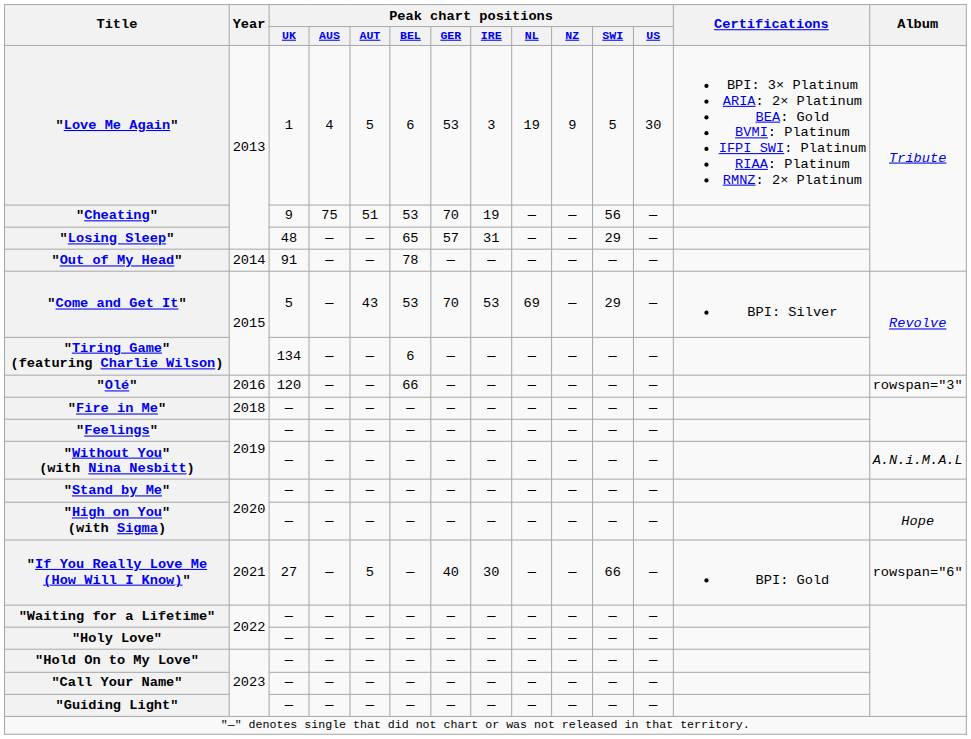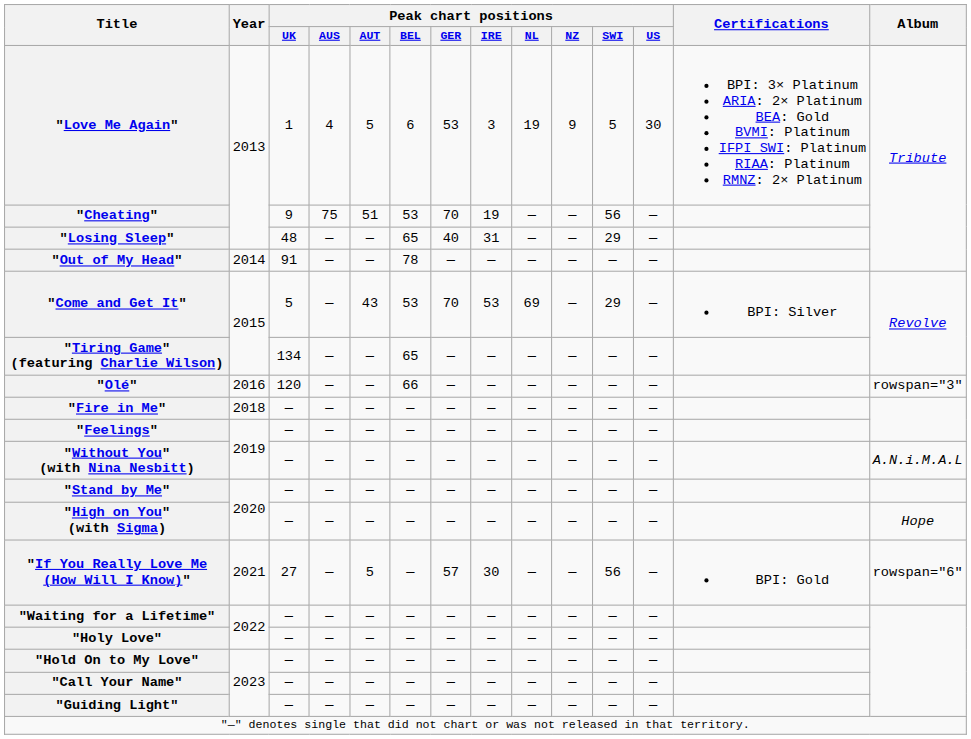"Losing Sleep" | Peak chart positions / GER: 57 -> 40
"Tiring Game" (featuring Charlie Wilson) | Peak chart positions / BEL: 6 -> 65
"If You Really Love Me (How Will I Know)" | Peak chart positions / GER: 40 -> 57
"If You Really Love Me (How Will I Know)" | Peak chart positions / SWI: 66 -> 56
